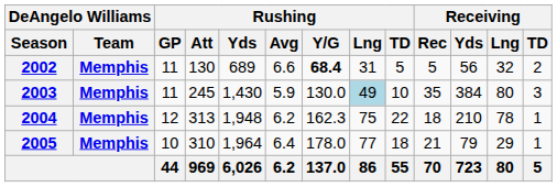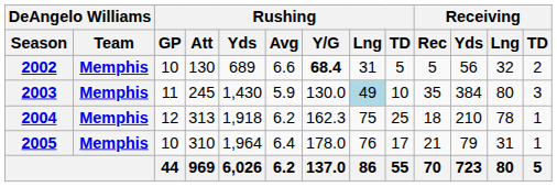2002 | Rushing / GP: 11 -> 10
2004 | Rushing / Yds: 1,948 -> 1,918
2004 | Rushing / TD: 22 -> 25
2005 | Rushing / Lng: 77 -> 76
2005 | Rushing / TD: 18 -> 17
2005 | Receiving / Lng: 29 -> 31
